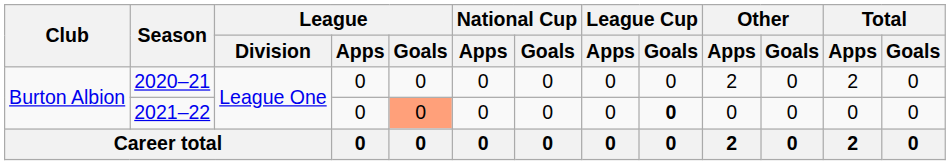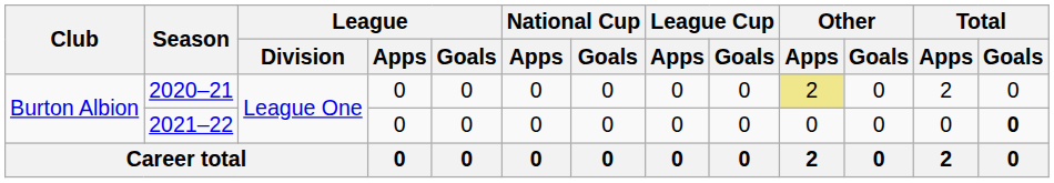2020–21 | Other / Apps: no background -> khaki background
2021–22 | League / Goals: lightsalmon background -> no background
2021–22 | League Cup / Goals: bold -> normal
2021–22 | Total / Goals: normal -> bold
